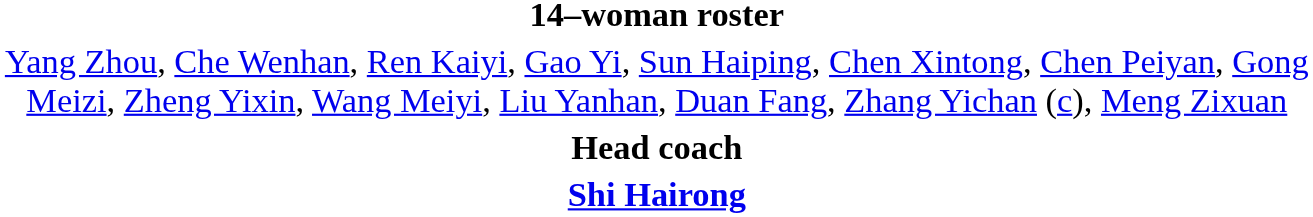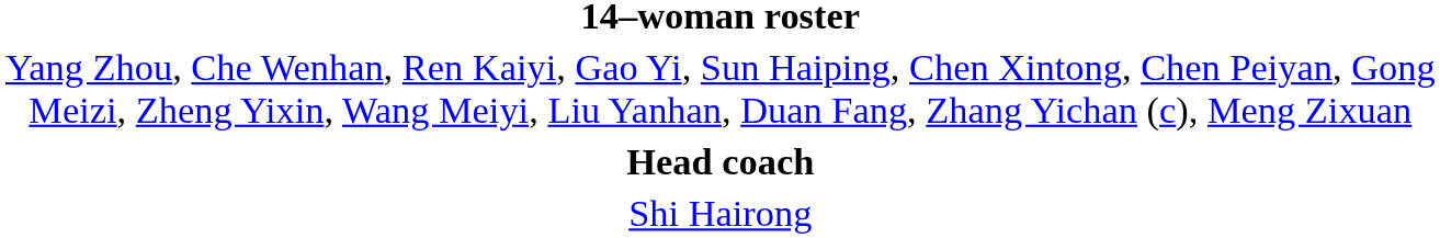row 4 | column 1: bold -> normal
